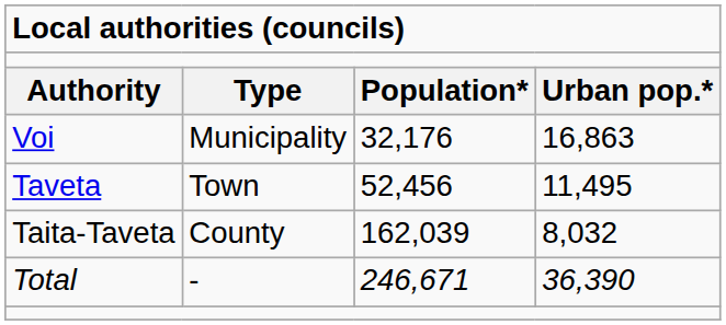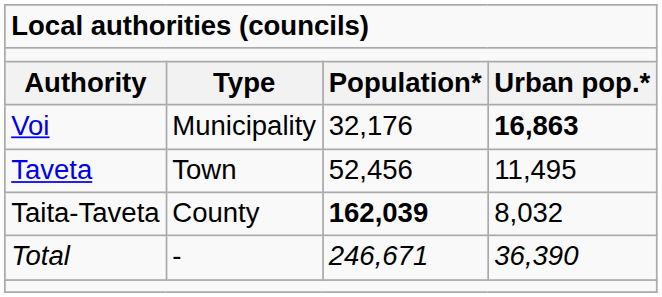Voi | column 4: normal -> bold
Taita-Taveta | column 3: normal -> bold
